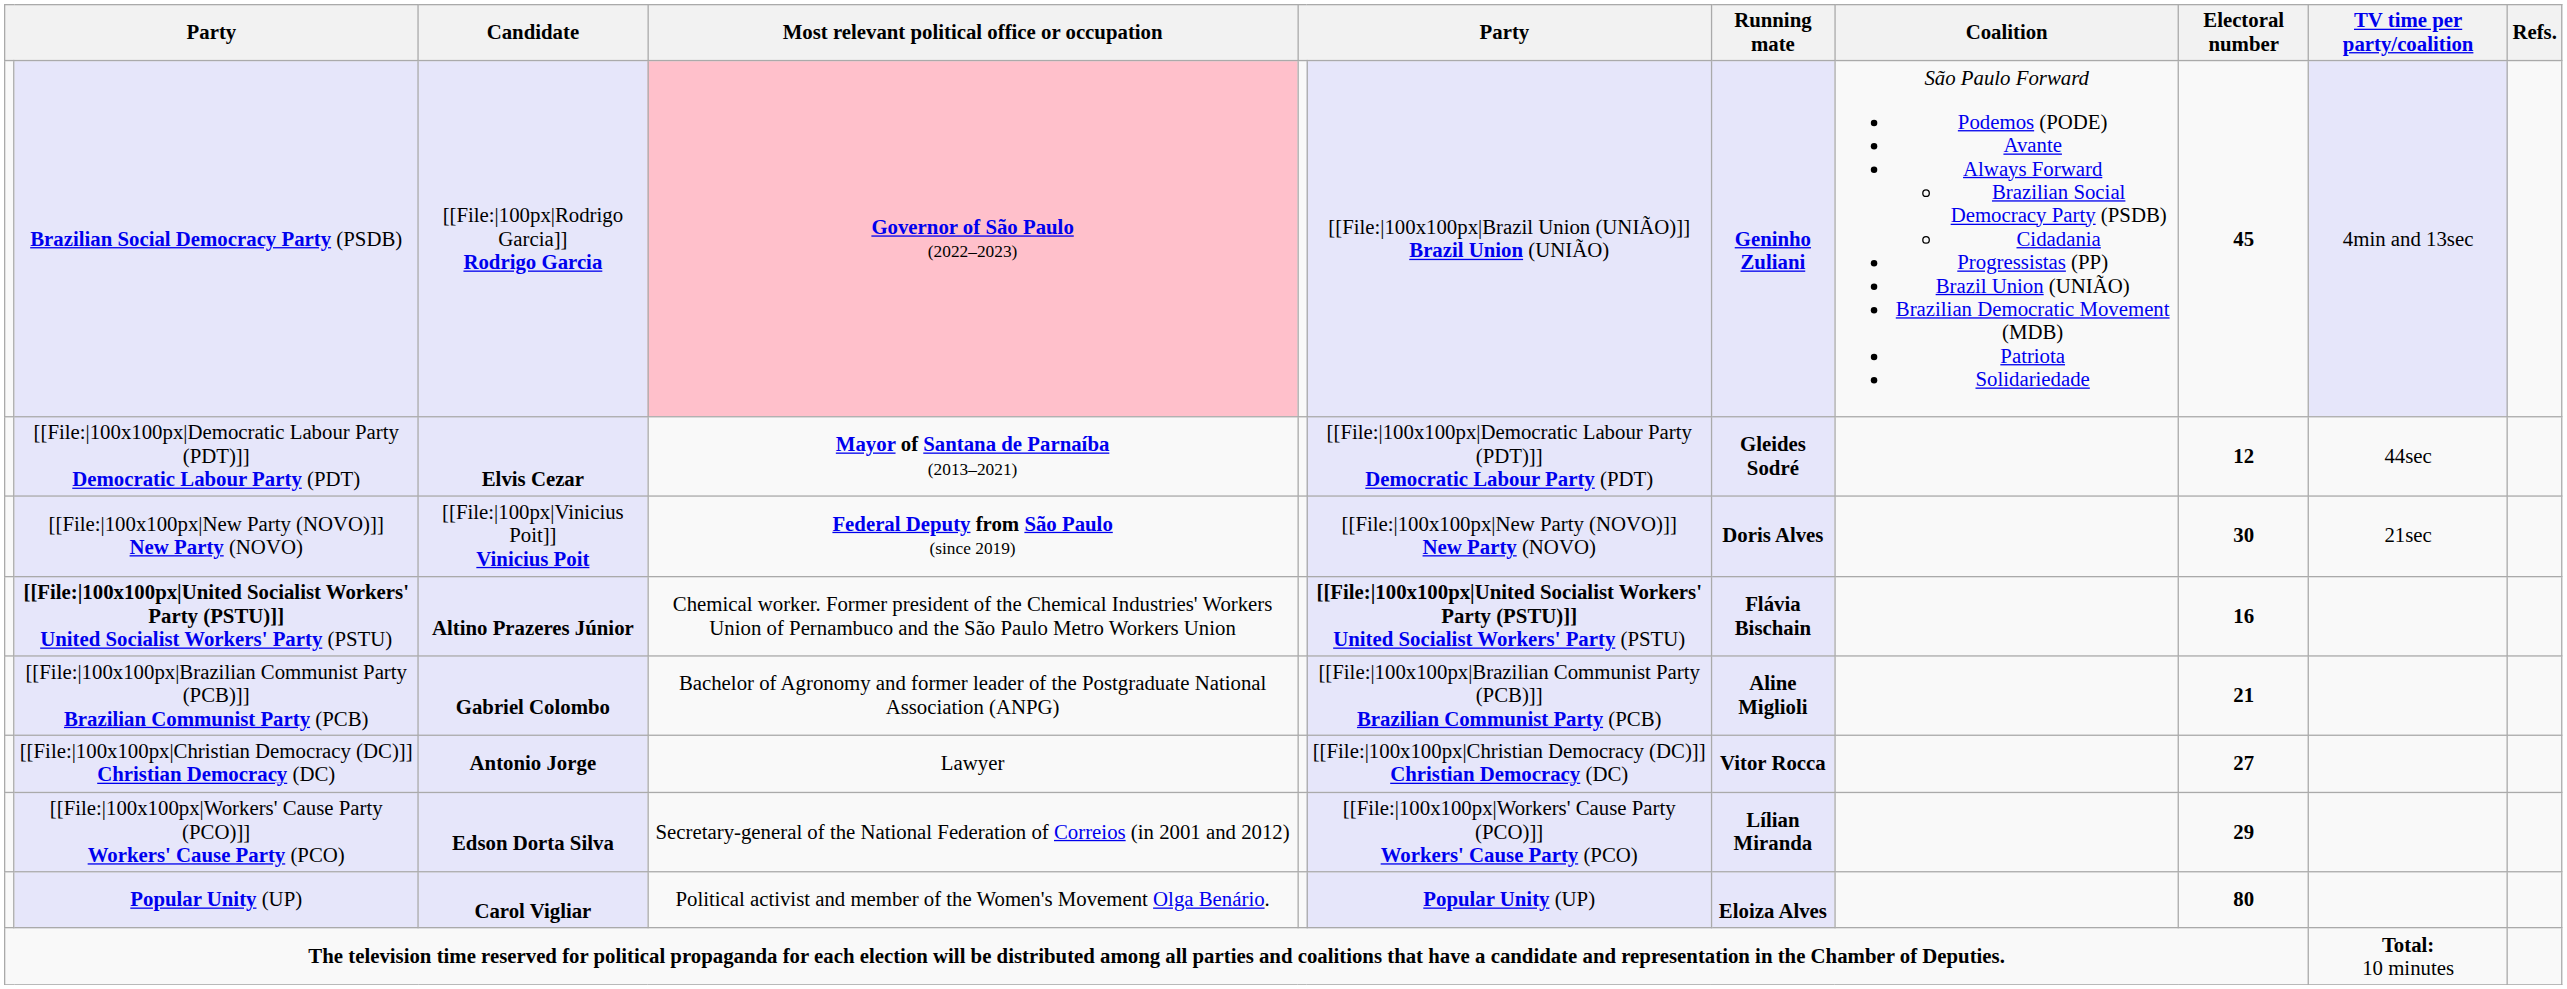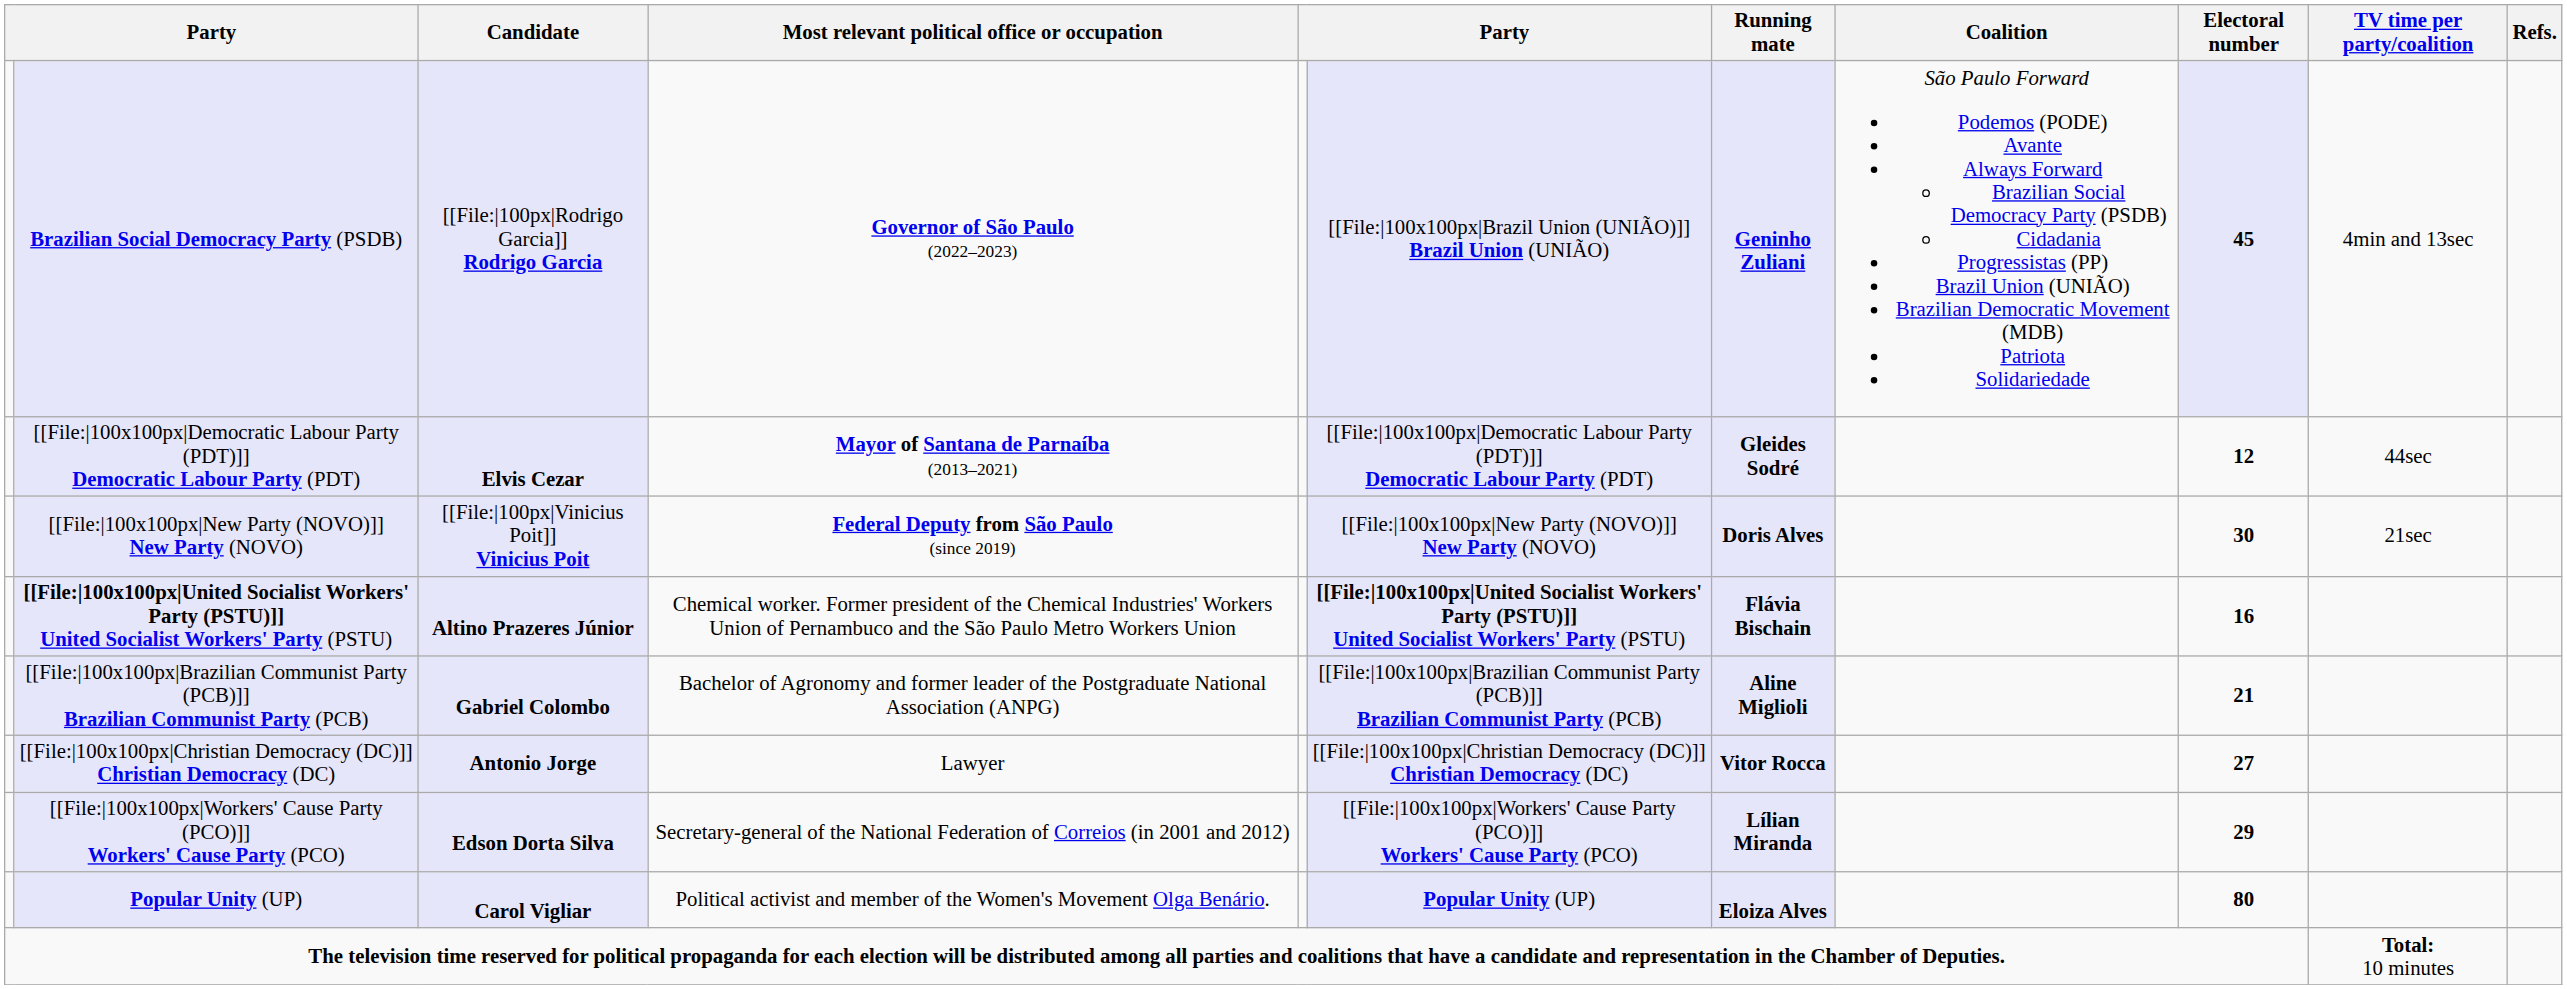Brazilian Social Democracy Party (PSDB) | Most relevant political office or occupation: pink background -> no background
Brazilian Social Democracy Party (PSDB) | Electoral number: no background -> lavender background
Brazilian Social Democracy Party (PSDB) | TV time per party/coalition: lavender background -> no background
